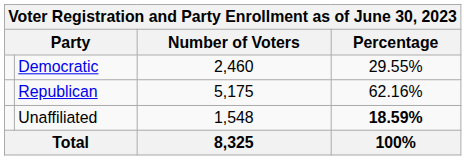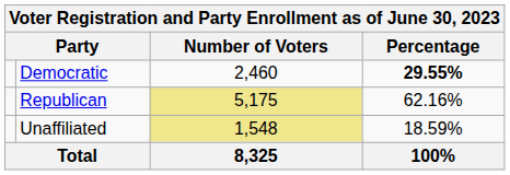Democratic | Percentage: normal -> bold
Republican | Number of Voters: no background -> khaki background
Unaffiliated | Number of Voters: no background -> khaki background
Unaffiliated | Percentage: bold -> normal
